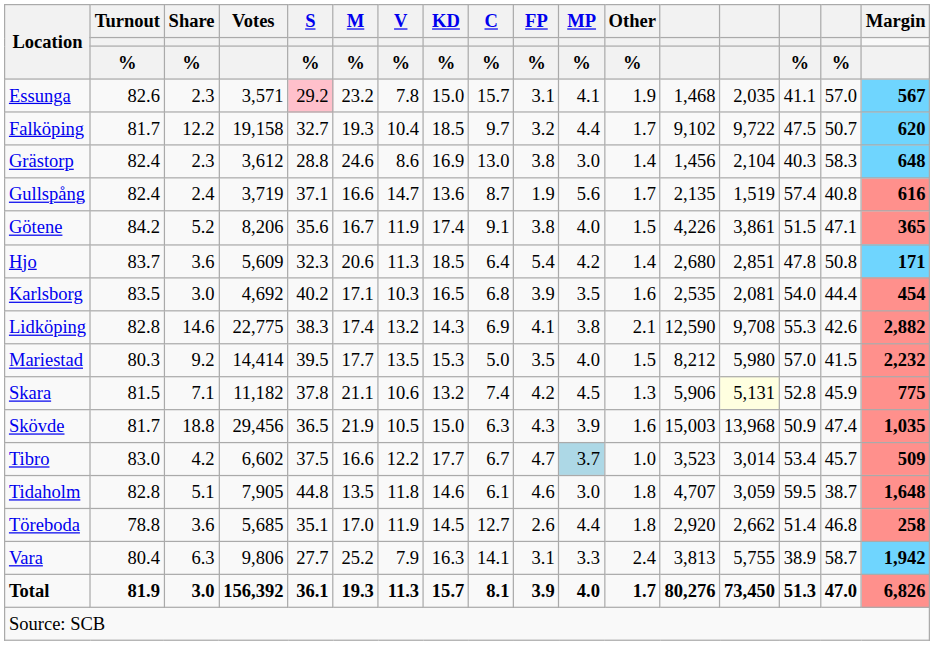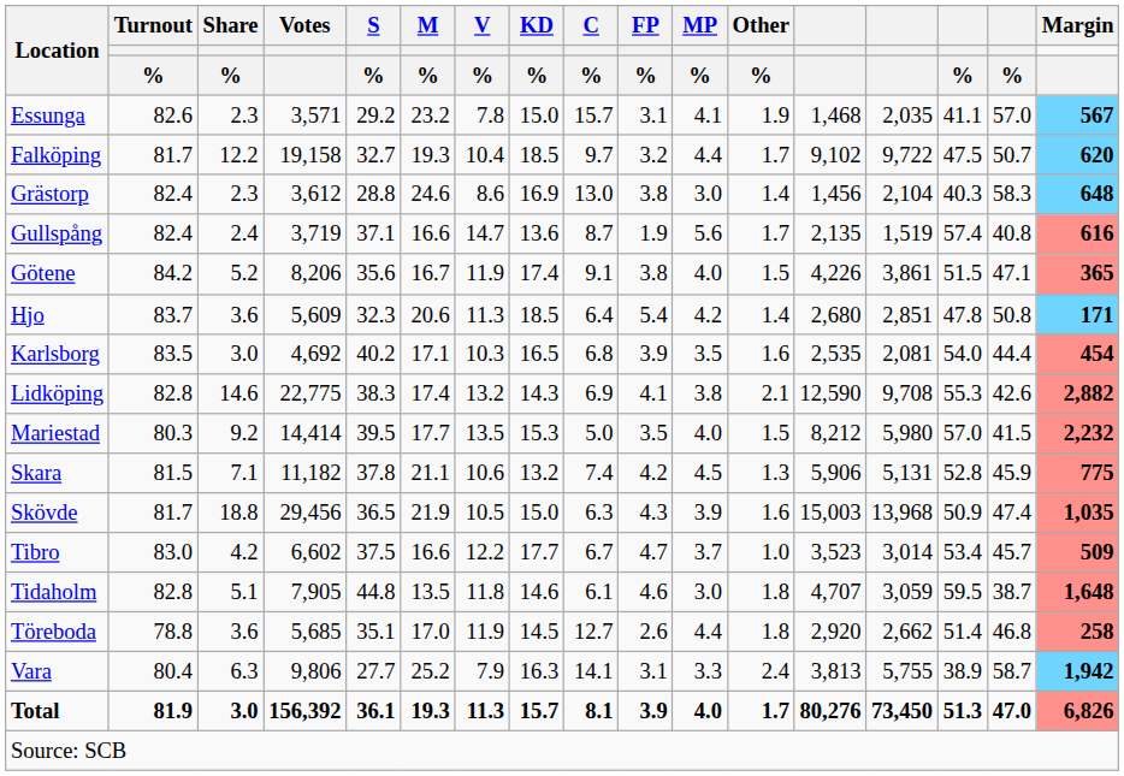Essunga | S / %: pink background -> no background
Skara | column 14: lightyellow background -> no background
Tibro | MP / %: lightblue background -> no background
